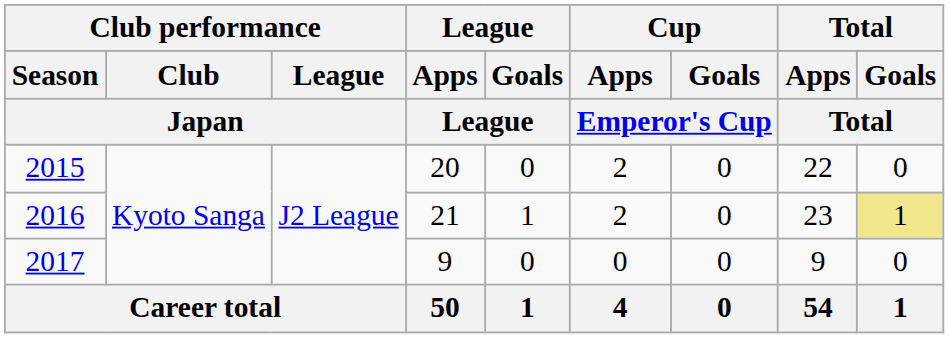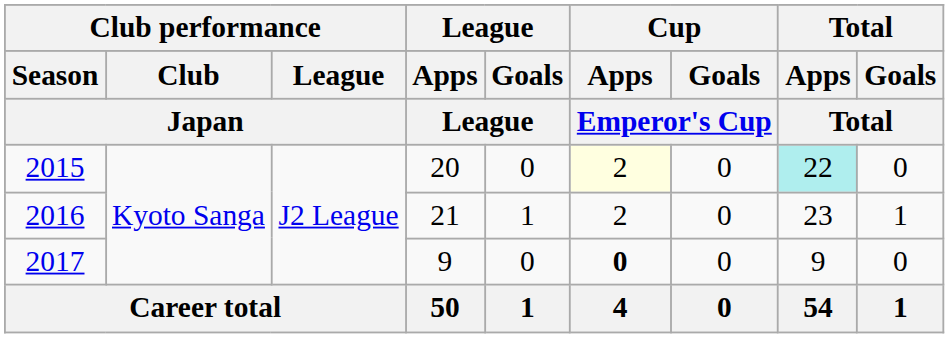2015 | Cup / Apps / Emperor's Cup: no background -> lightyellow background
2015 | Total / Apps / Total: no background -> paleturquoise background
2016 | Total / Goals / Total: khaki background -> no background
2017 | Cup / Apps / Emperor's Cup: normal -> bold
